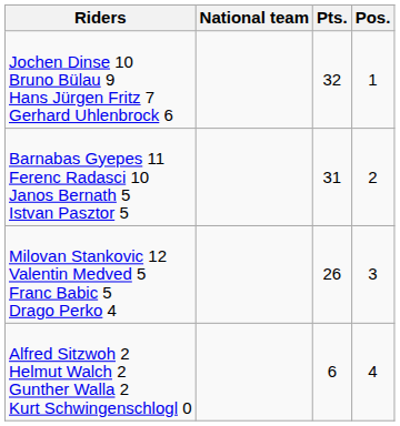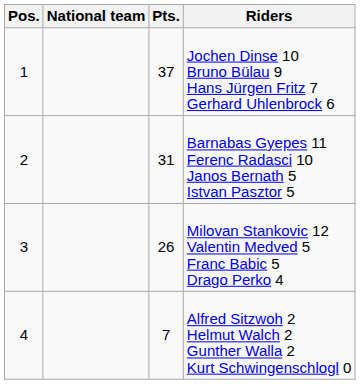columns swapped: Pos. <-> Riders
row 2 | Pts.: 32 -> 37
row 5 | Pts.: 6 -> 7
